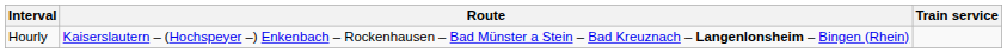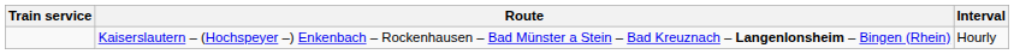columns swapped: Train service <-> Interval
